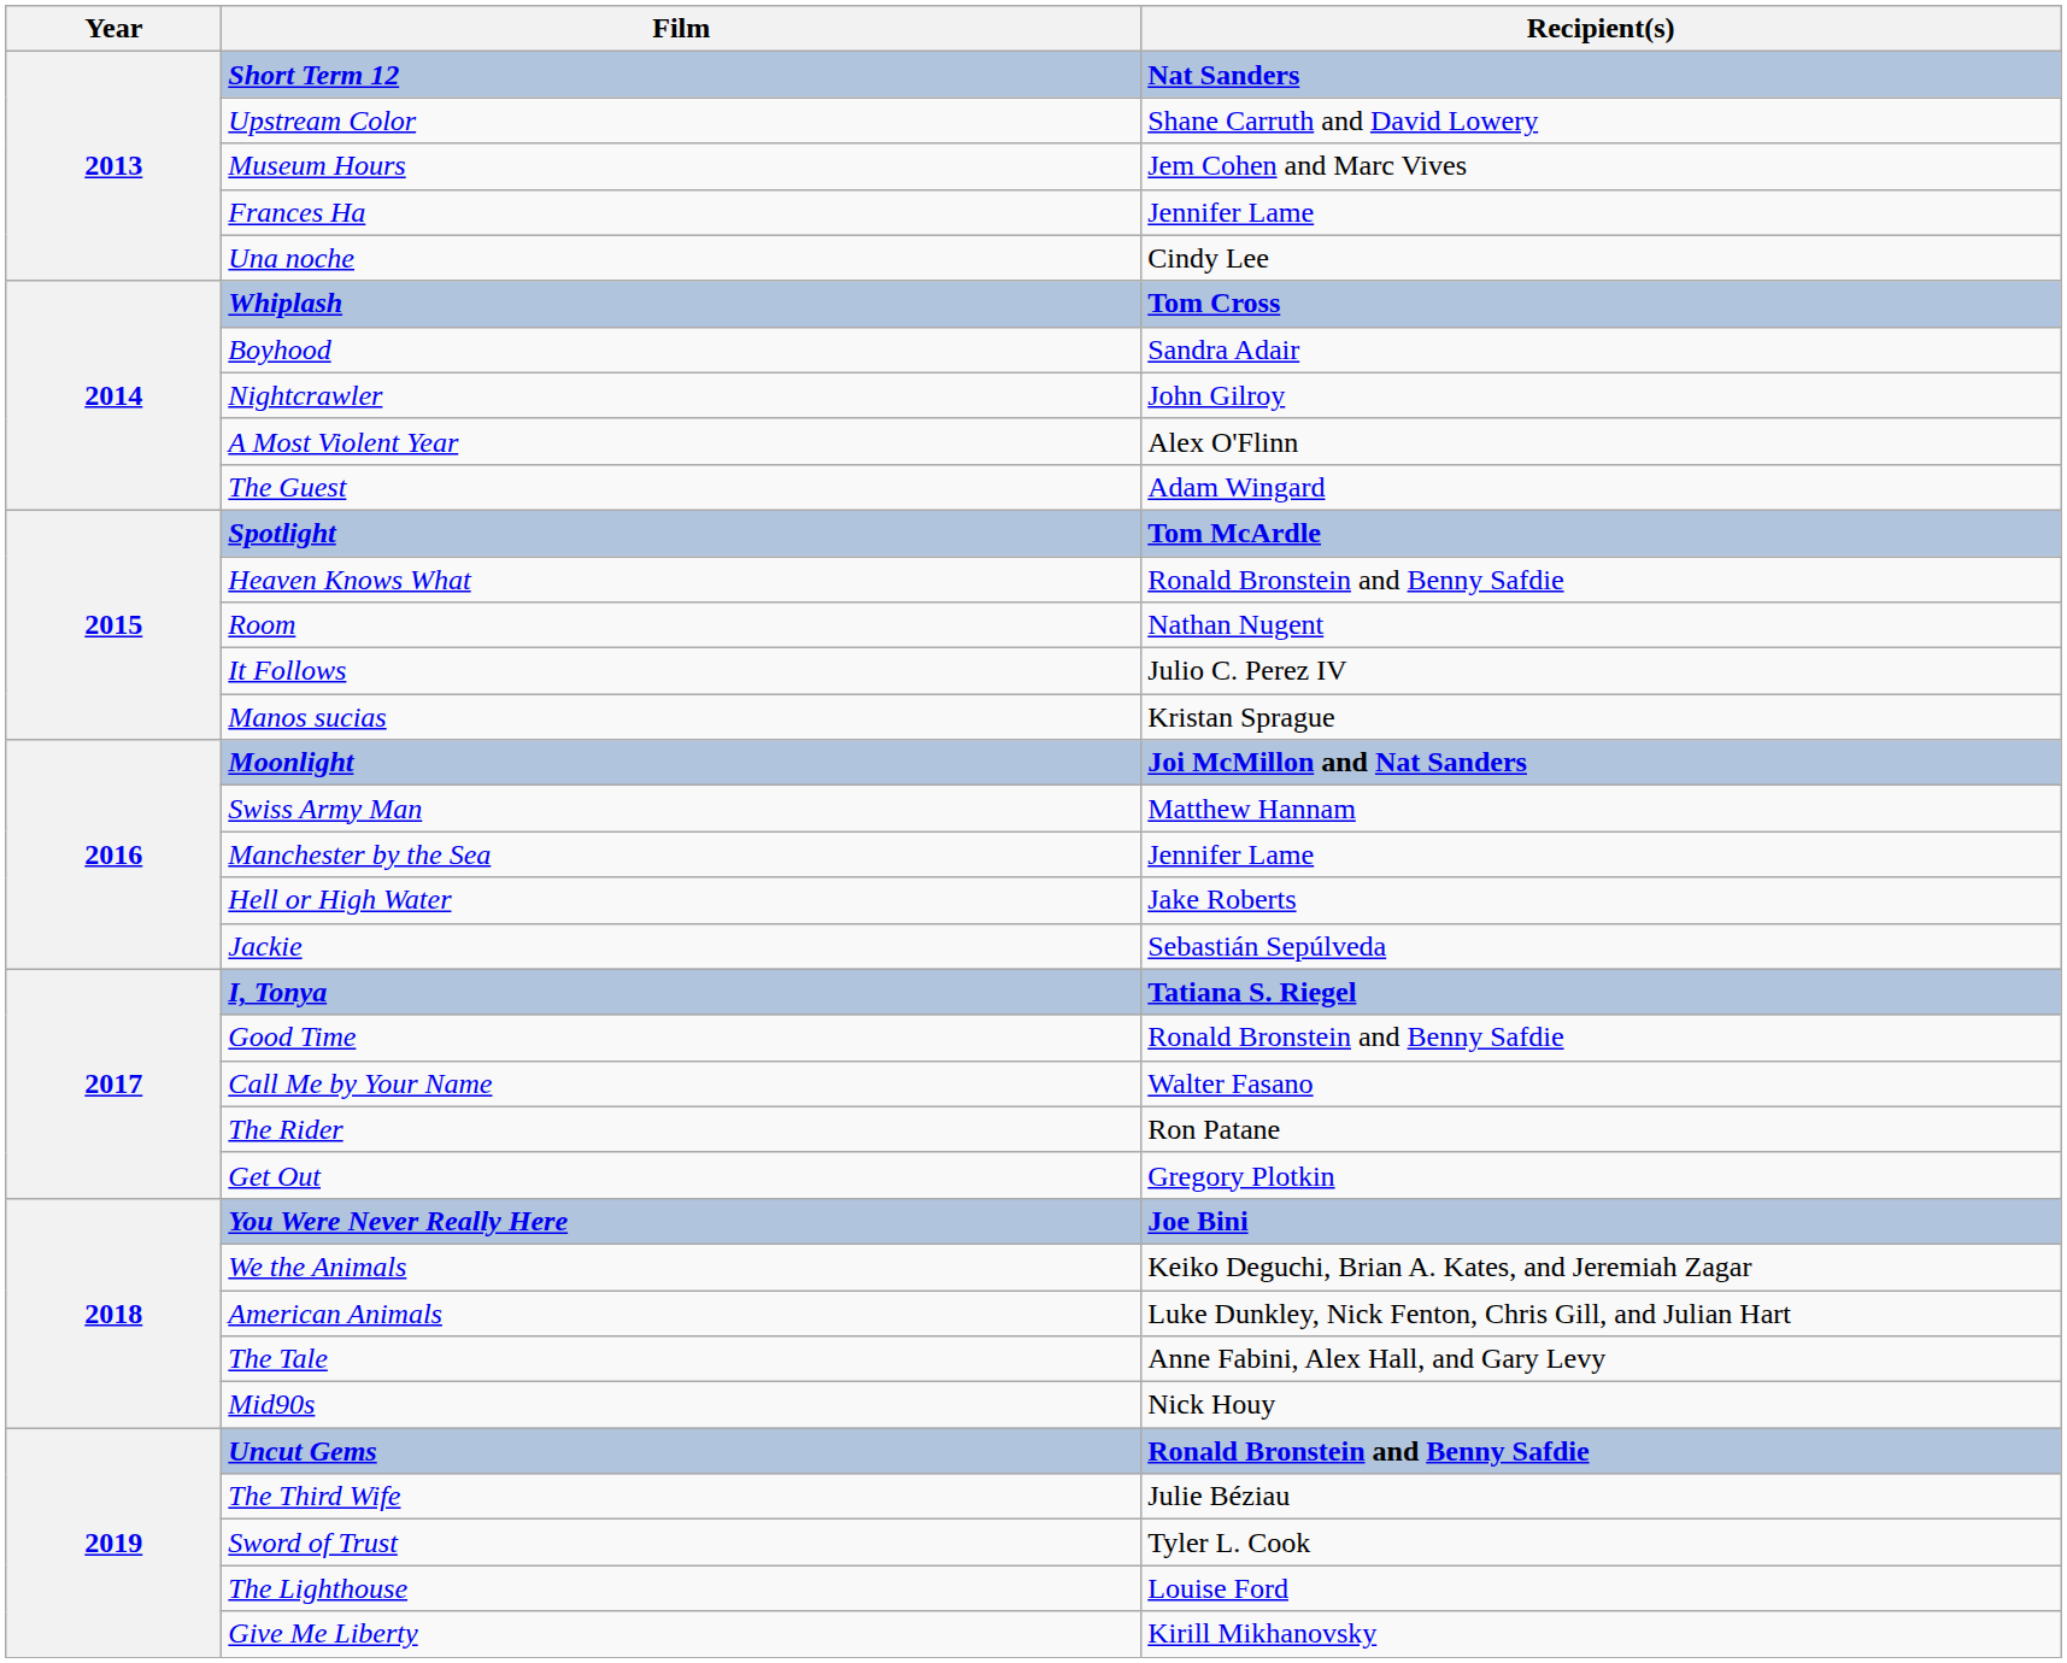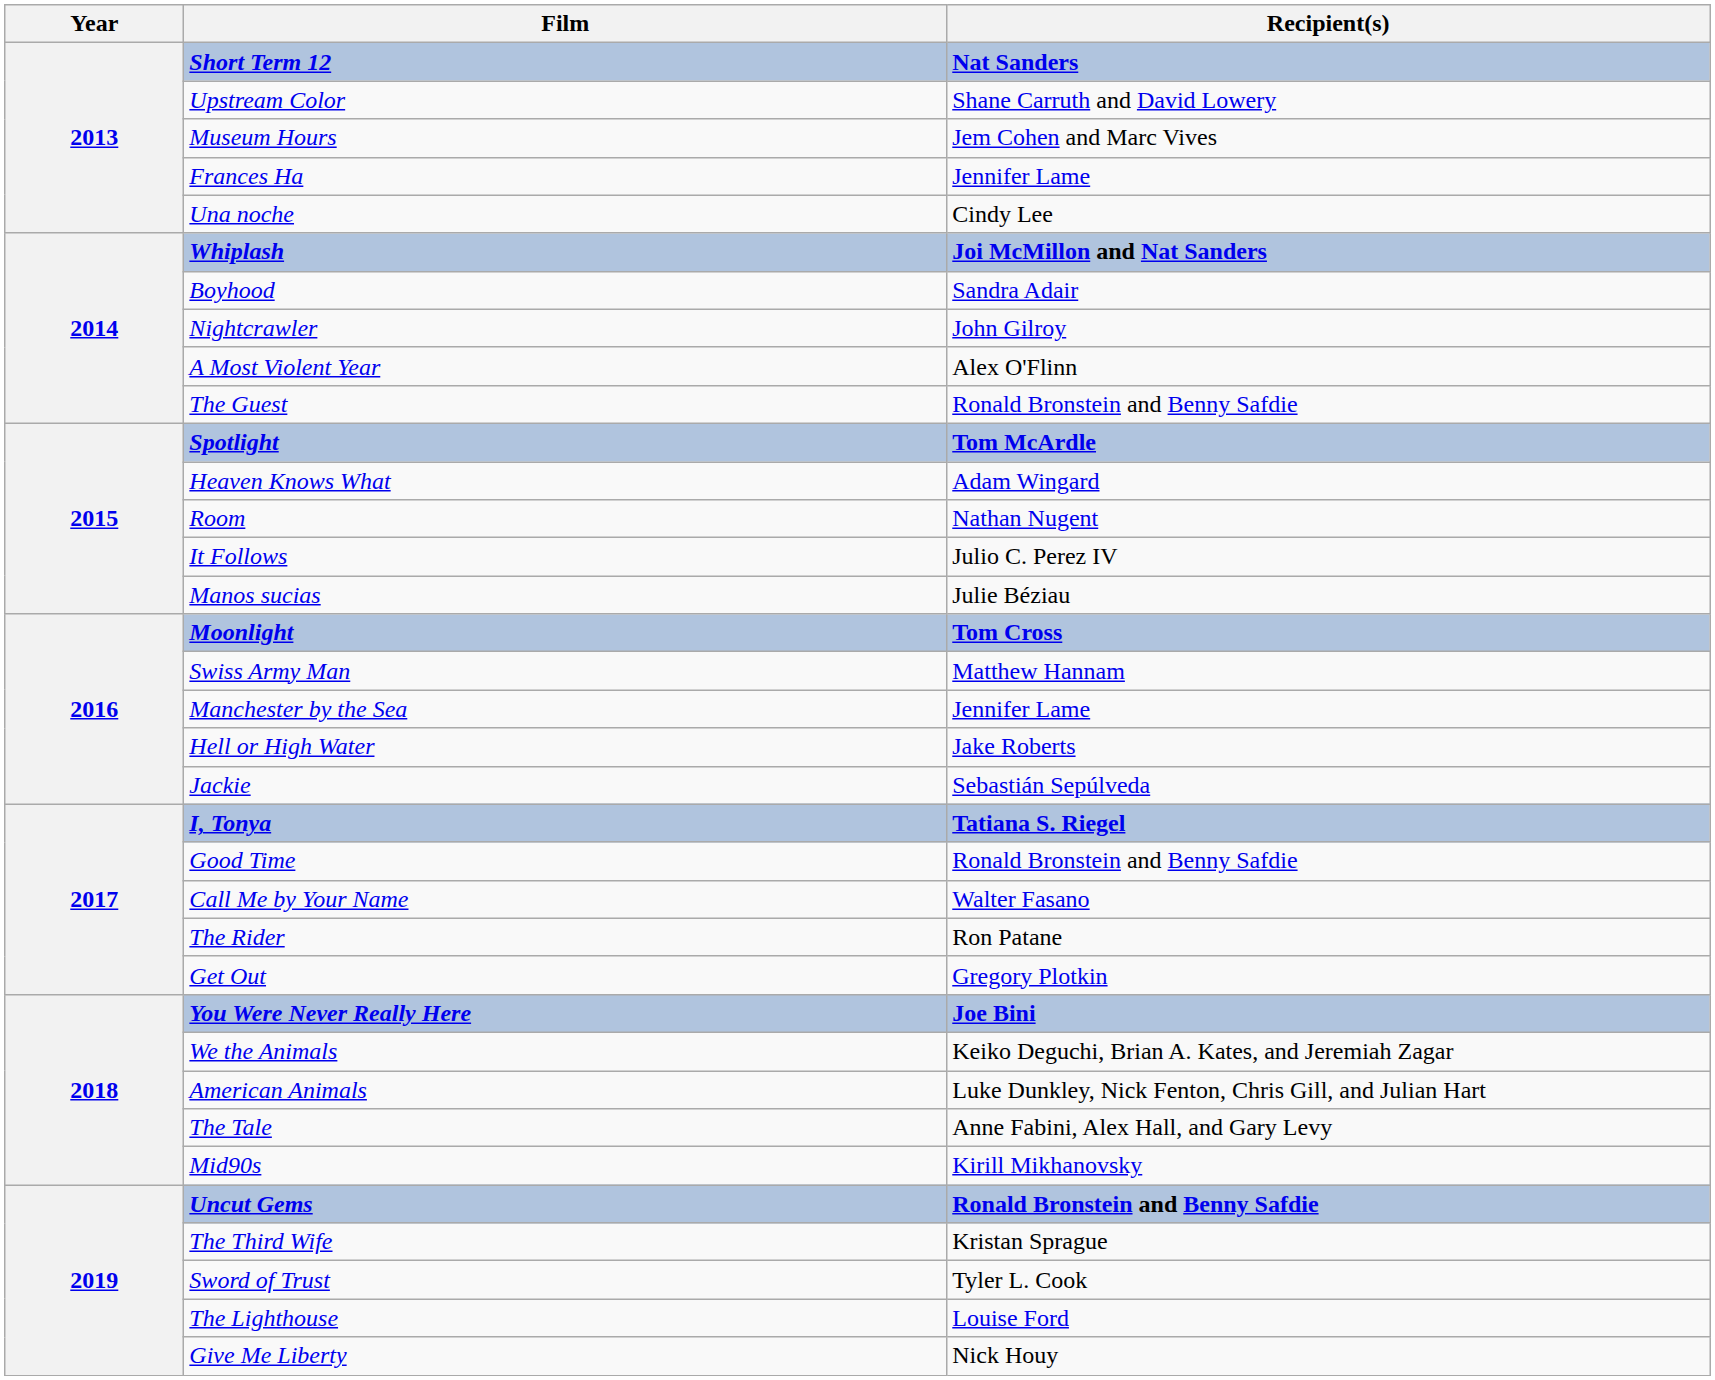Whiplash | Recipient(s): Tom Cross -> Joi McMillon and Nat Sanders
The Guest | Recipient(s): Adam Wingard -> Ronald Bronstein and Benny Safdie
Heaven Knows What | Recipient(s): Ronald Bronstein and Benny Safdie -> Adam Wingard
Manos sucias | Recipient(s): Kristan Sprague -> Julie Béziau
Moonlight | Recipient(s): Joi McMillon and Nat Sanders -> Tom Cross
Mid90s | Recipient(s): Nick Houy -> Kirill Mikhanovsky
The Third Wife | Recipient(s): Julie Béziau -> Kristan Sprague
Give Me Liberty | Recipient(s): Kirill Mikhanovsky -> Nick Houy
